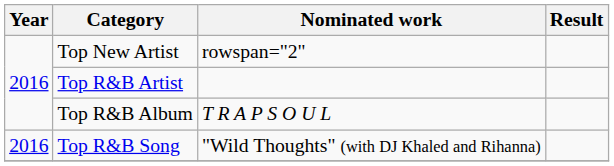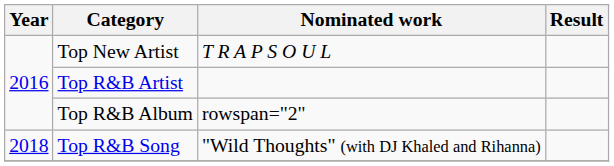Top New Artist | Nominated work: rowspan="2" -> T R A P S O U L
Top R&B Album | Nominated work: T R A P S O U L -> rowspan="2"
Top R&B Song | Year: 2016 -> 2018
